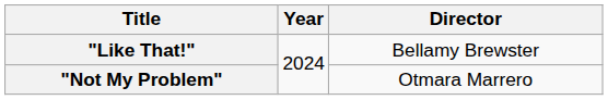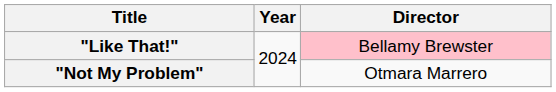"Like That!" | Director: no background -> pink background
